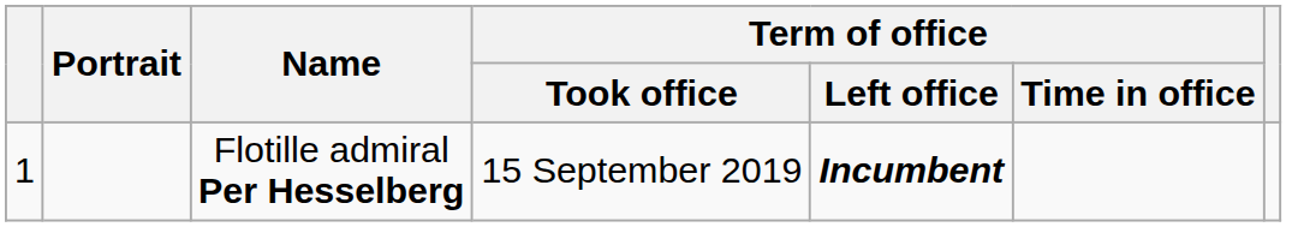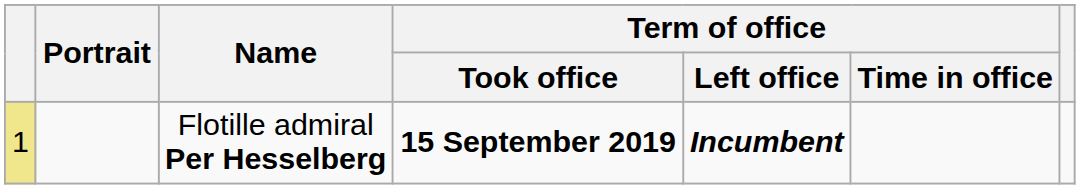Flotille admiral Per Hesselberg | column 1: no background -> khaki background
Flotille admiral Per Hesselberg | Term of office / Took office: normal -> bold
